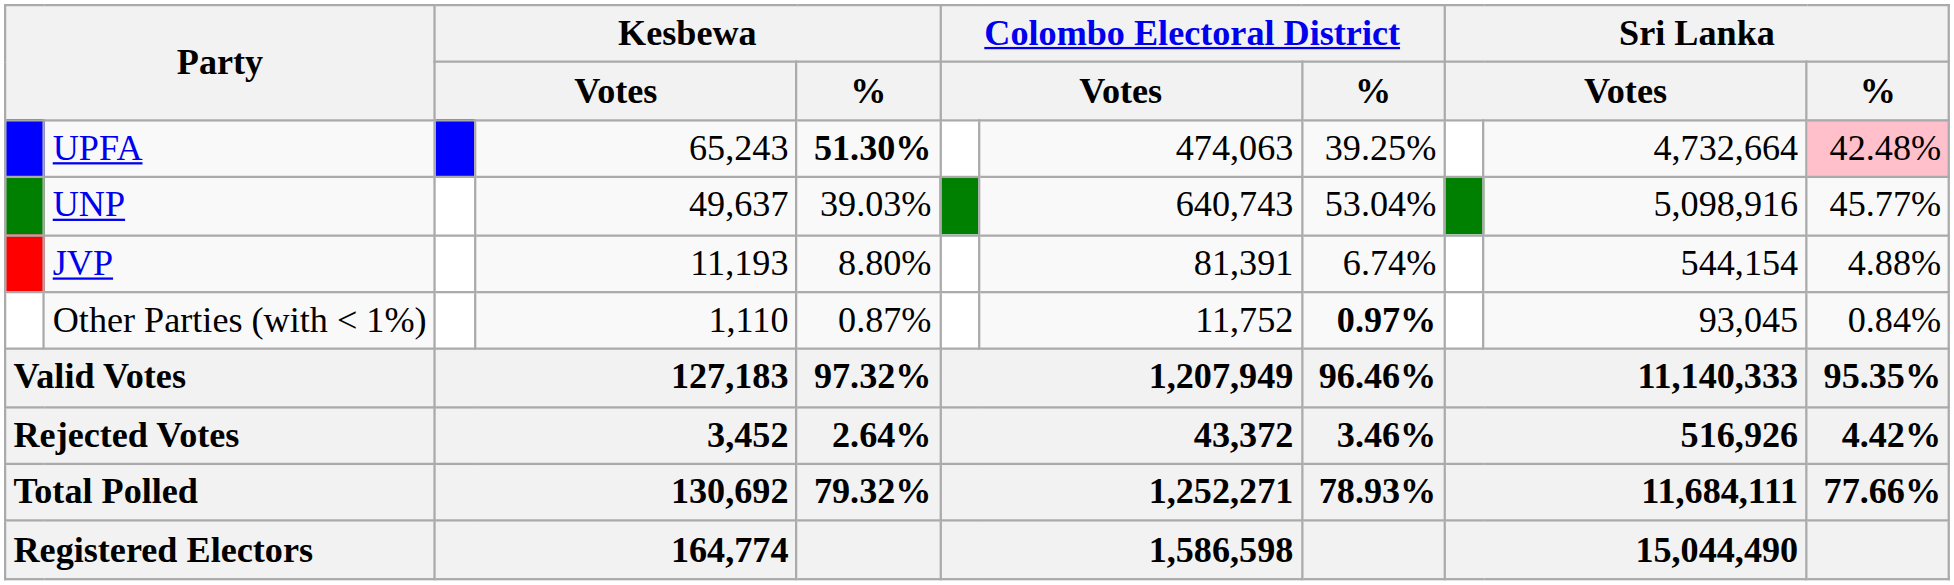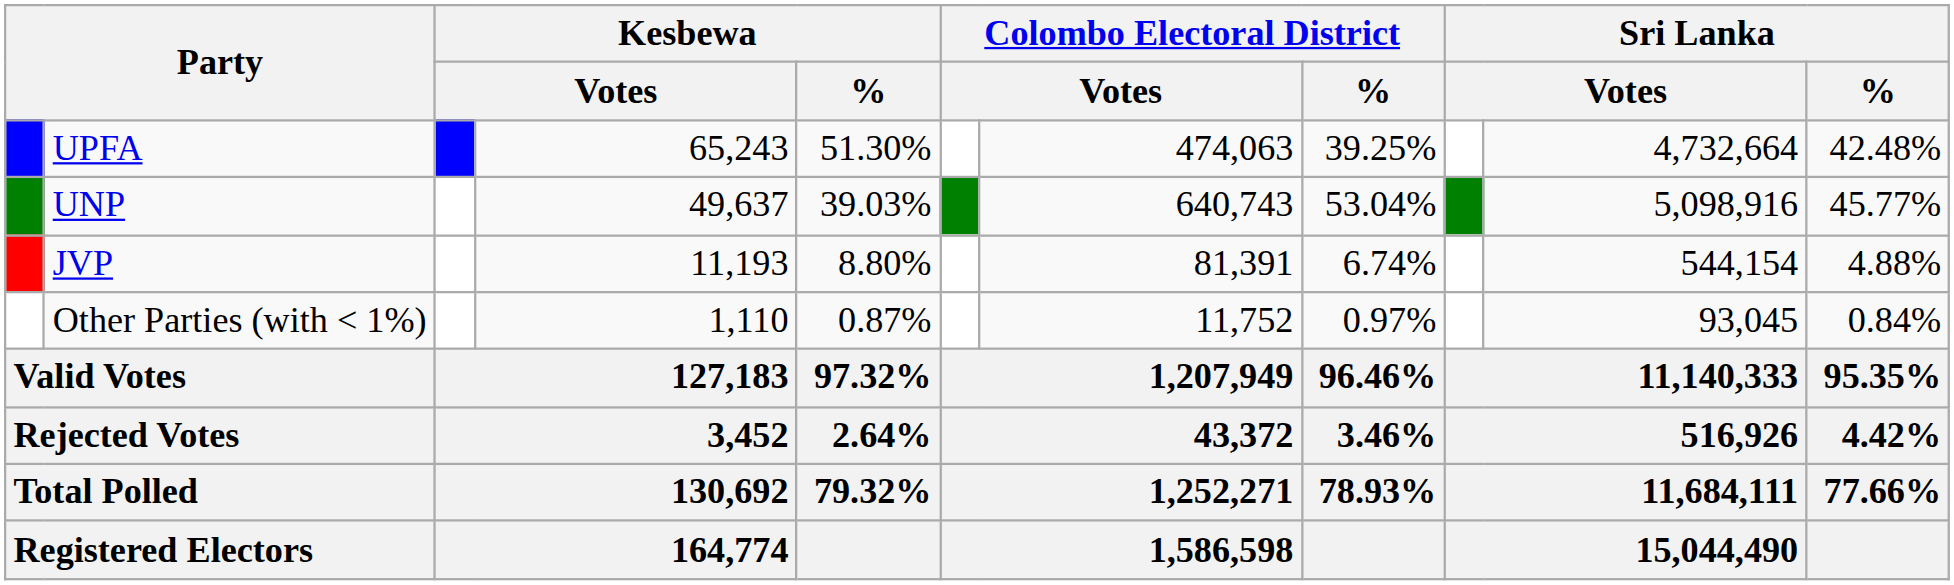UPFA | Kesbewa / %: bold -> normal
UPFA | Sri Lanka / %: pink background -> no background
Other Parties (with < 1%) | Colombo Electoral District / %: bold -> normal
